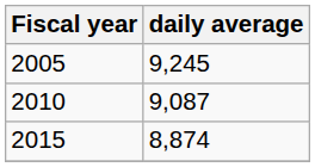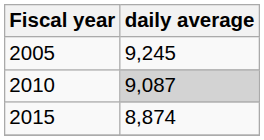2010 | daily average: no background -> lightgrey background
